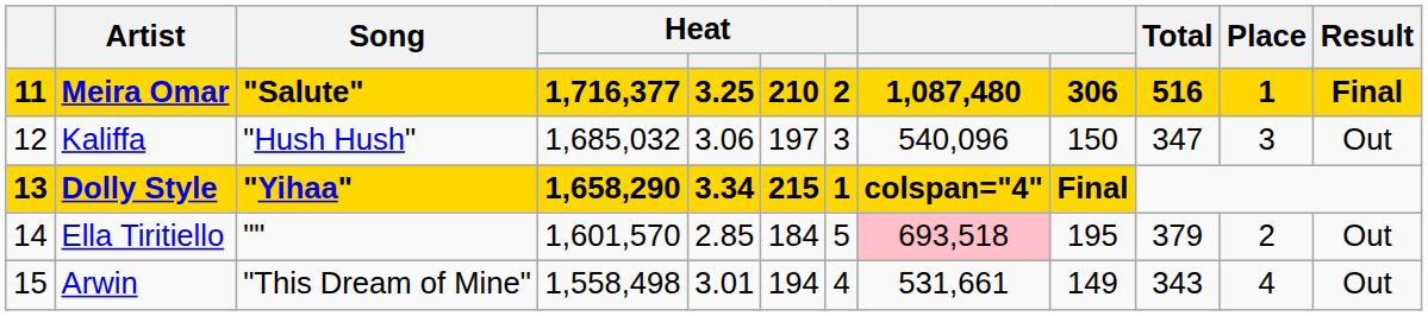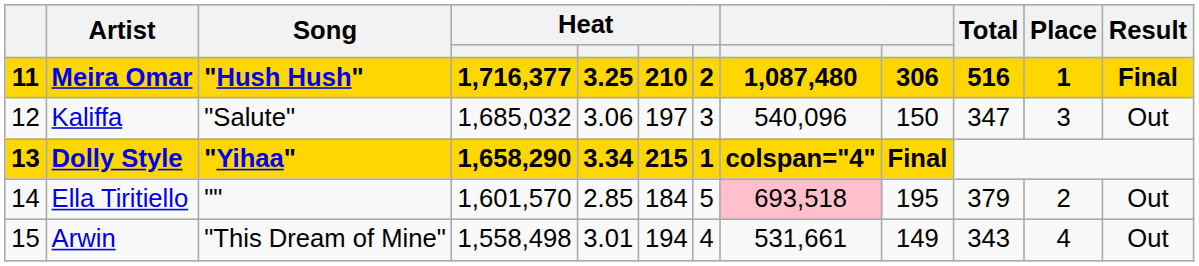Meira Omar | Song: "Salute" -> "Hush Hush"
Kaliffa | Song: "Hush Hush" -> "Salute"
